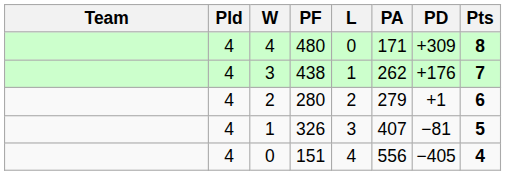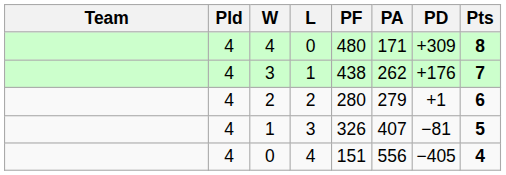columns swapped: L <-> PF
